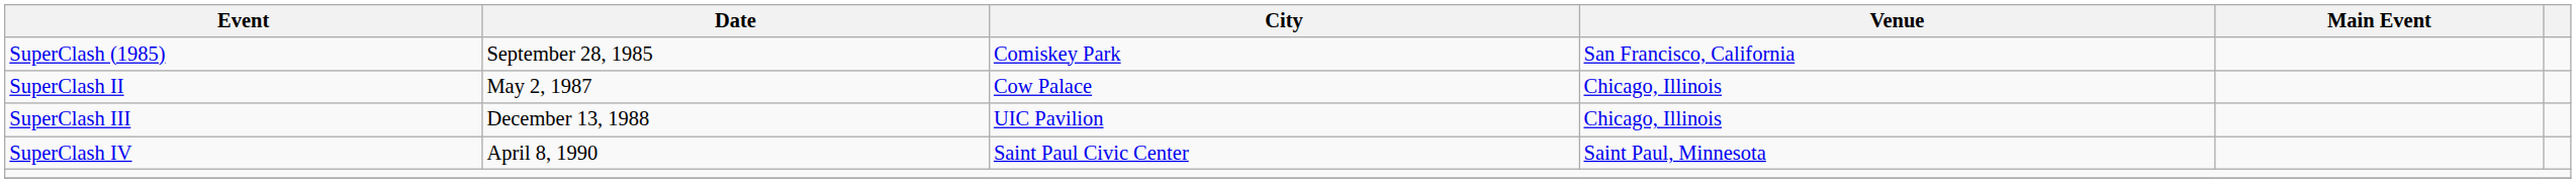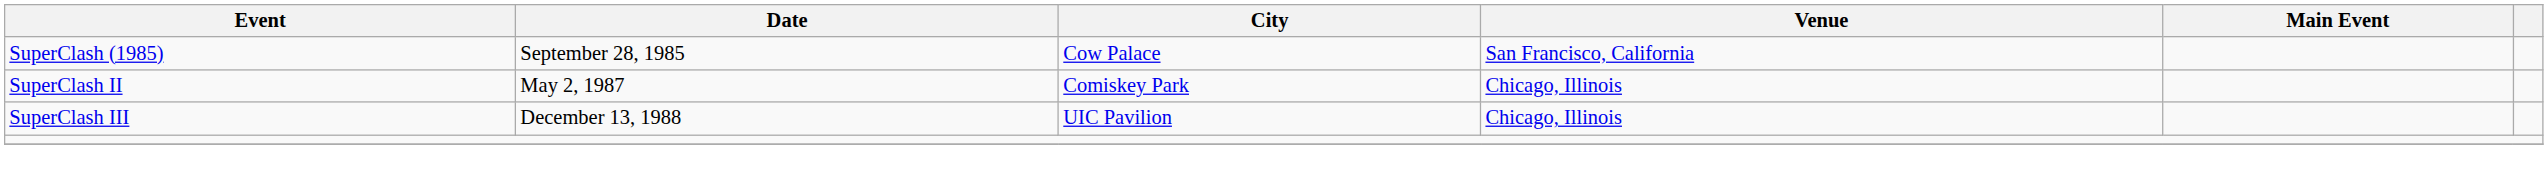SuperClash (1985) | City: Comiskey Park -> Cow Palace
SuperClash II | City: Cow Palace -> Comiskey Park
- row: SuperClash IV | April 8, 1990 | Saint Paul Civic Center | Saint Paul, Minnesota
